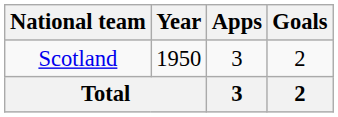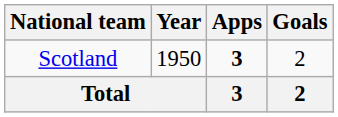Scotland | Apps: normal -> bold
